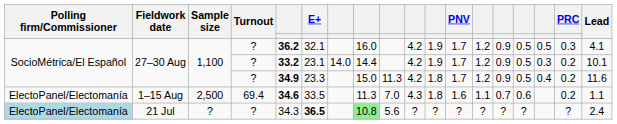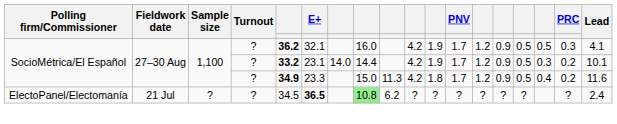- row: ElectoPanel/Electomanía | 1–15 Aug | 2,500 | 69.4 | 34.6 | 33.5 | 11.3 | 7.0 | 4.3 | 1.8 | 1.6 | 1.1 | 0.7 | 0.6 | 0.2 | 1.1
21 Jul | Polling firm/Commissioner: lightblue background -> no background
21 Jul | column 5: 34.3 -> 34.5
21 Jul | column 9: 5.6 -> 6.2
